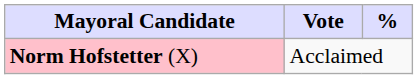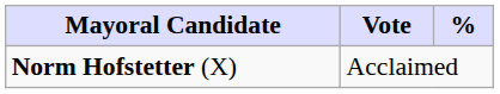Norm Hofstetter (X) | Mayoral Candidate: pink background -> no background
